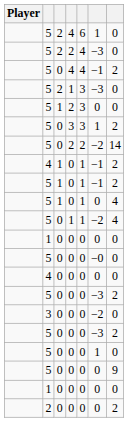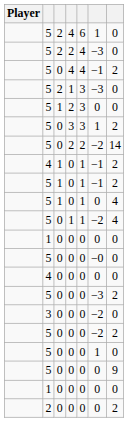row 18 | column 6: −3 -> −2
